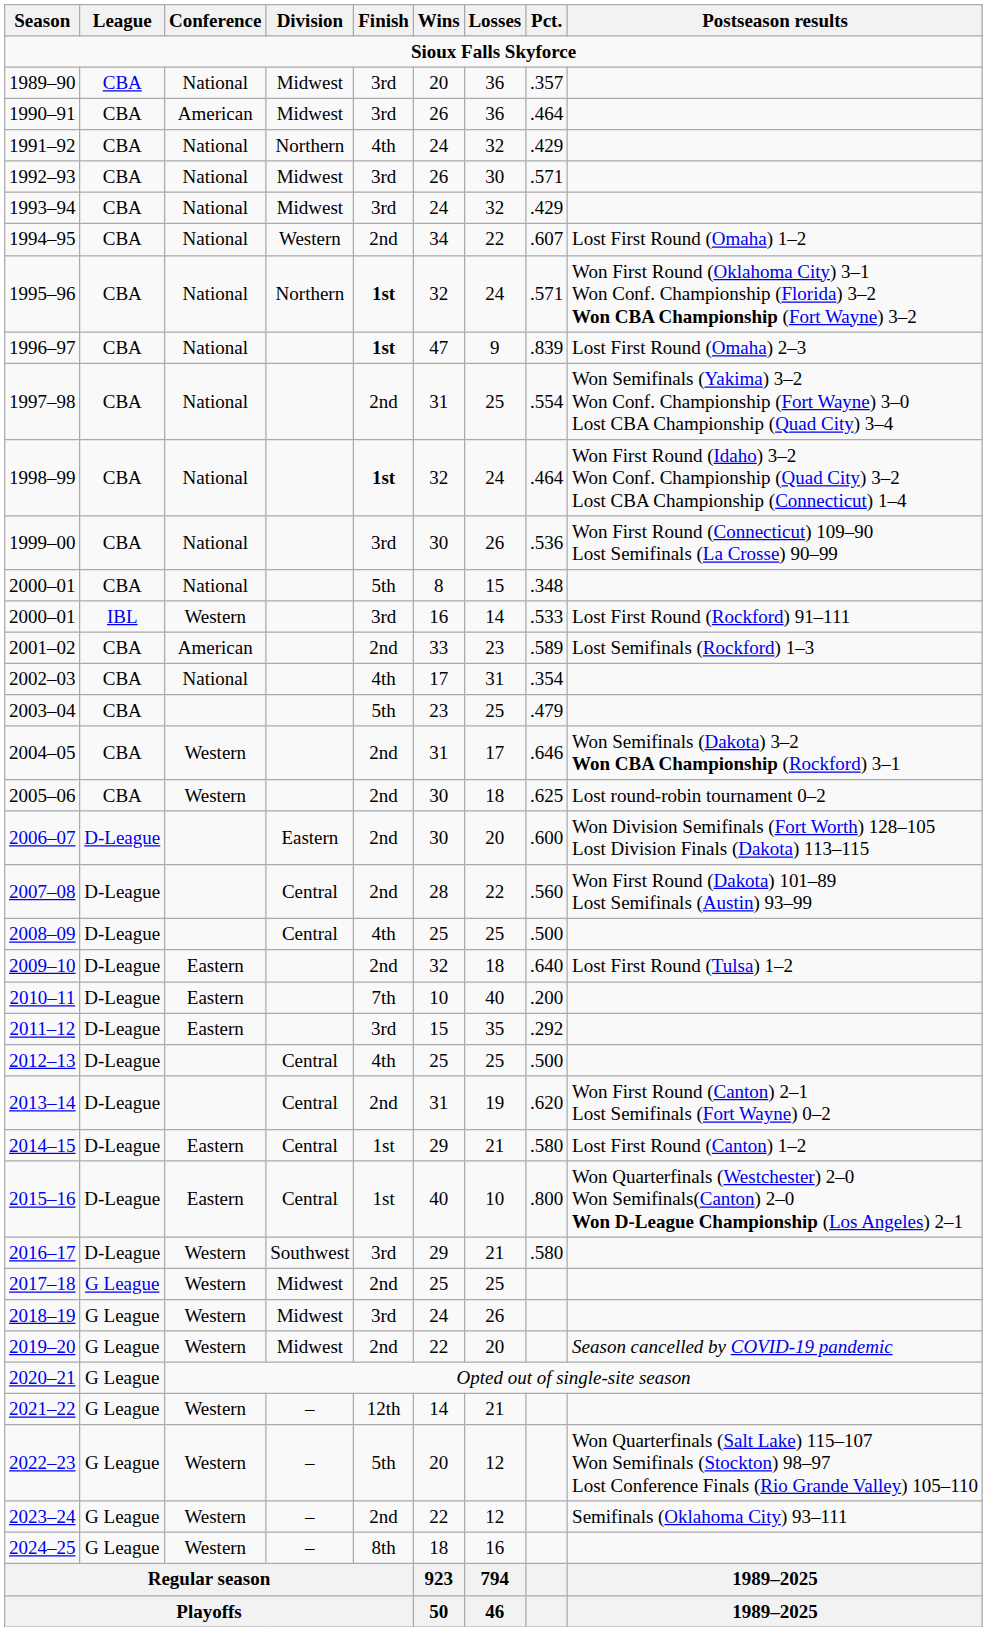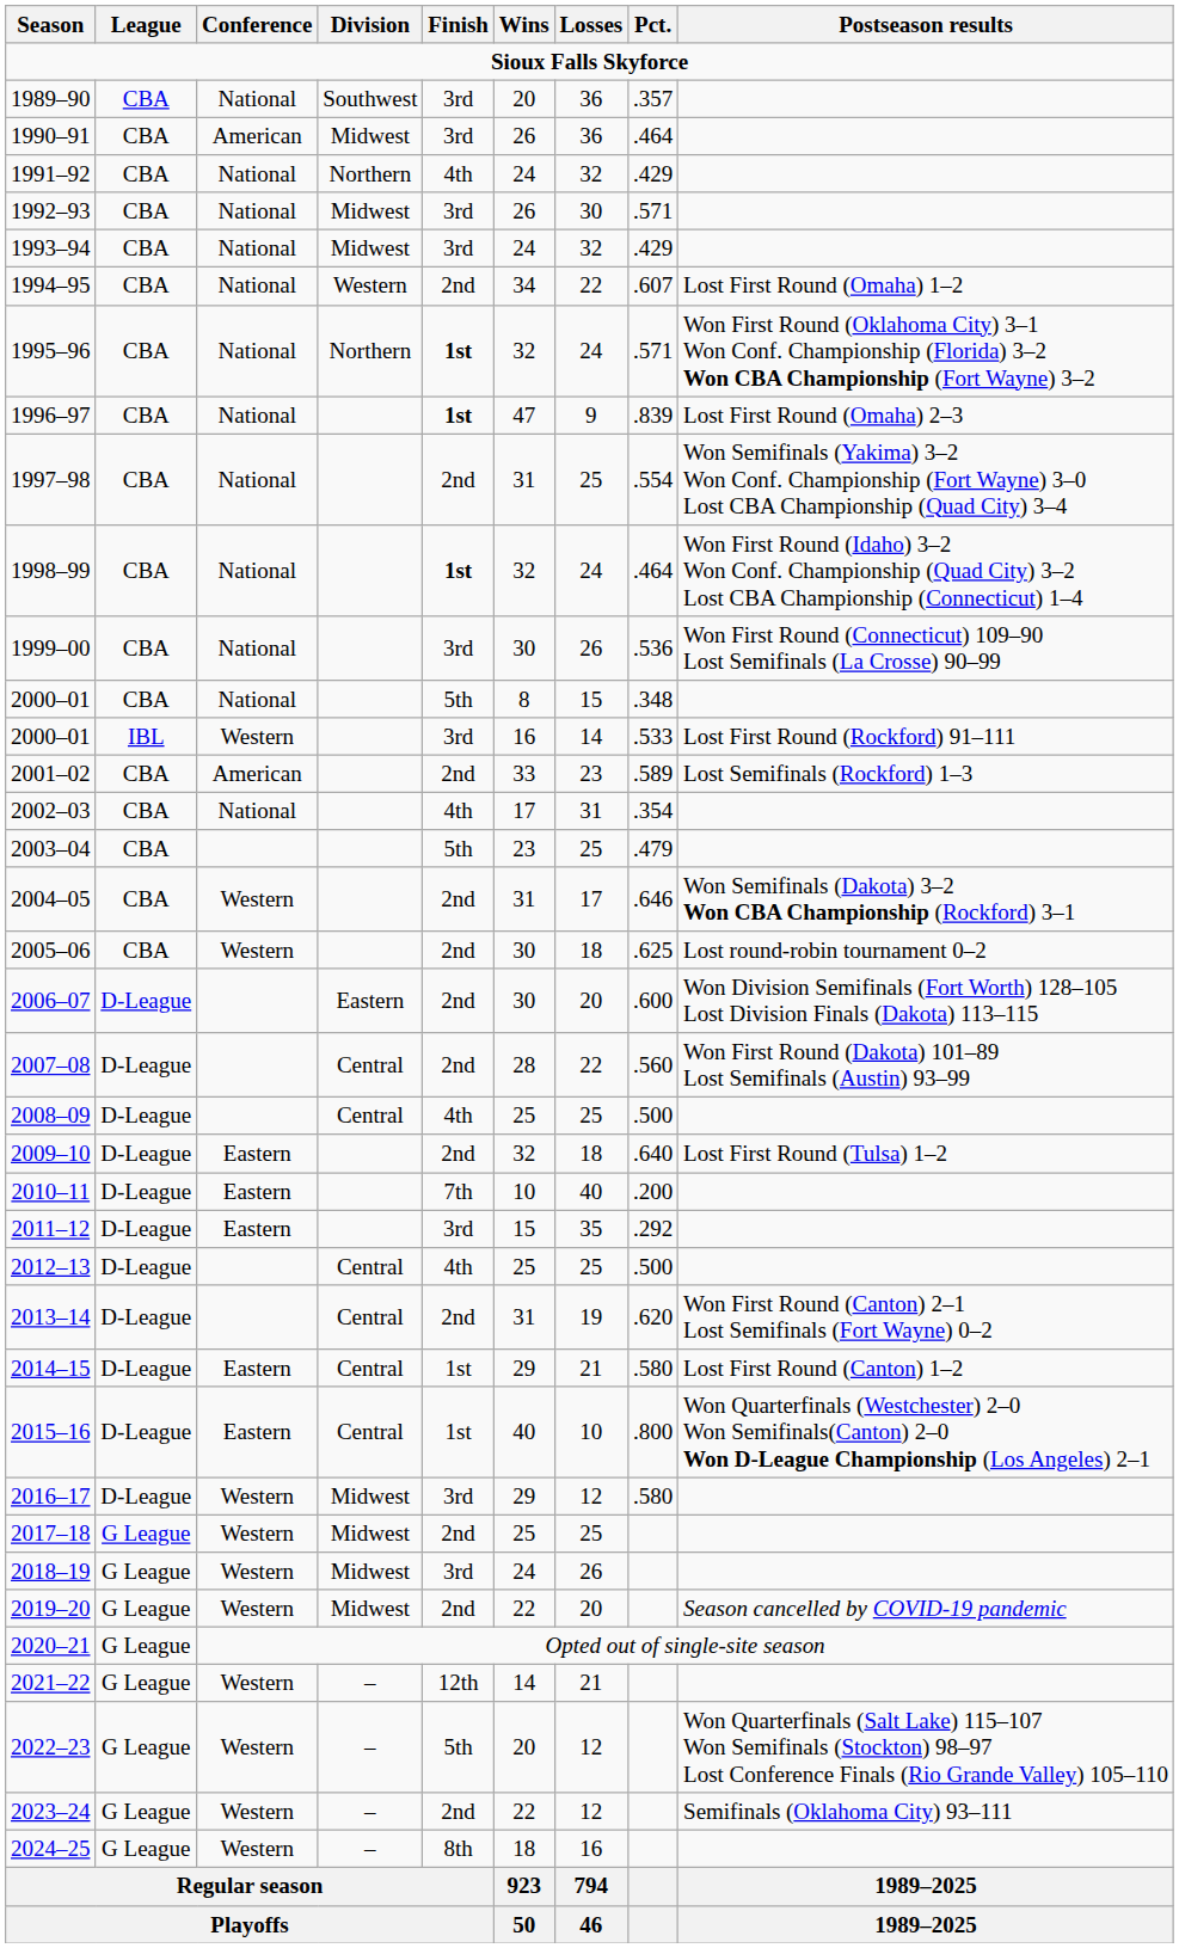1989–90 | Division: Midwest -> Southwest
2016–17 | Division: Southwest -> Midwest
2016–17 | Losses: 21 -> 12
